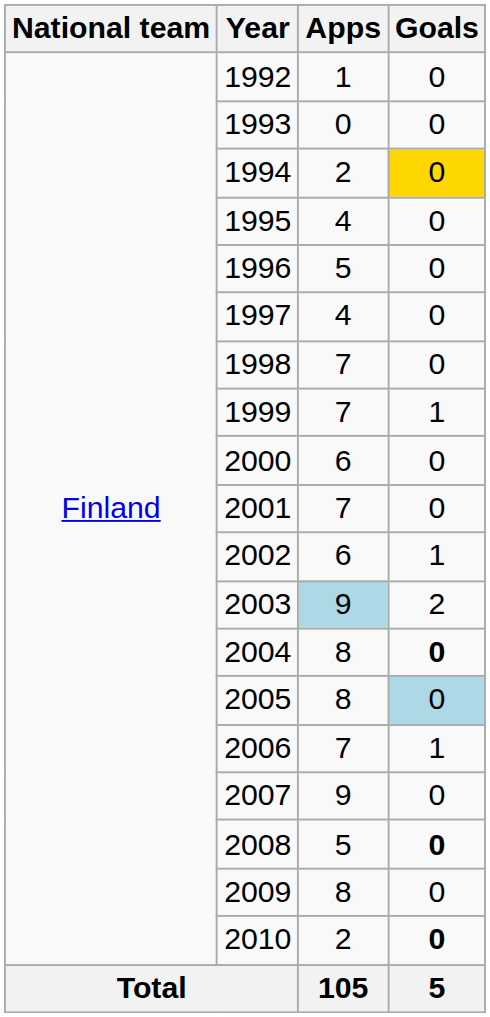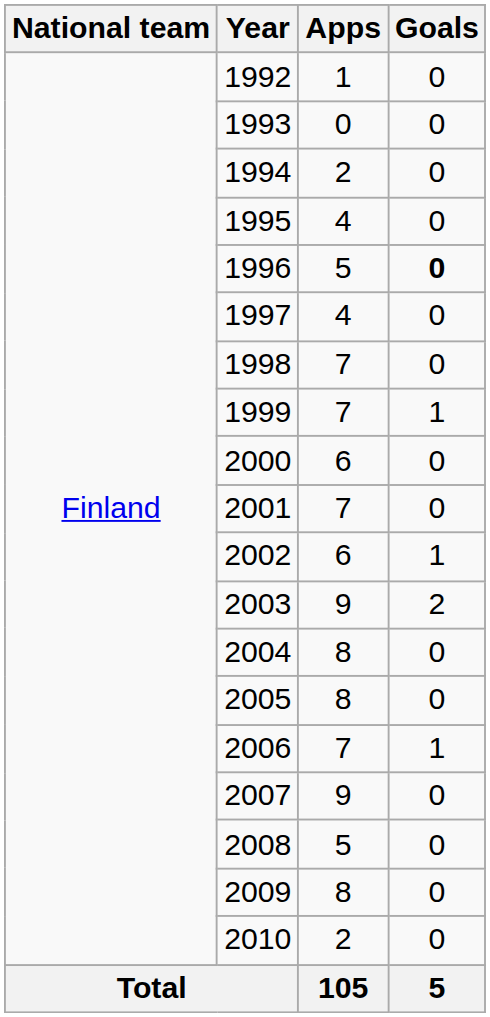1994 | Goals: gold background -> no background
1996 | Goals: normal -> bold
2003 | Apps: lightblue background -> no background
2004 | Goals: bold -> normal
2005 | Goals: lightblue background -> no background
2008 | Goals: bold -> normal
2010 | Goals: bold -> normal
